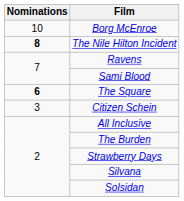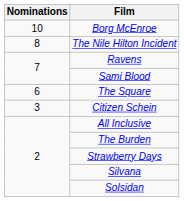The Nile Hilton Incident | Nominations: bold -> normal
The Square | Nominations: bold -> normal
